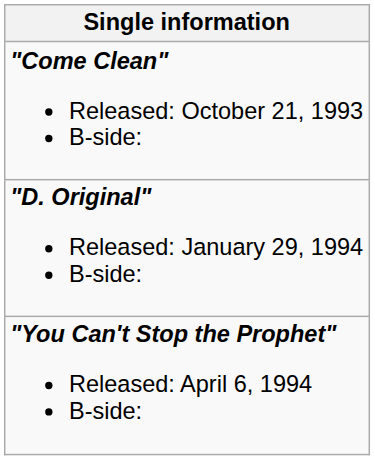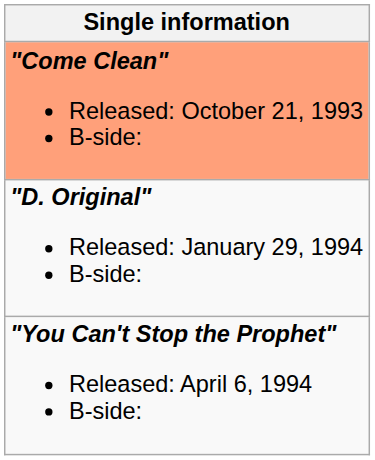row 2 | column 1: no background -> lightsalmon background
